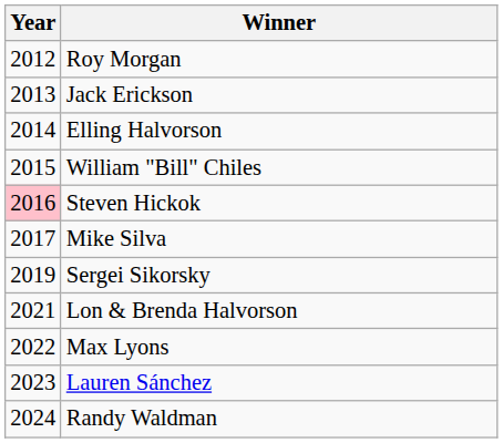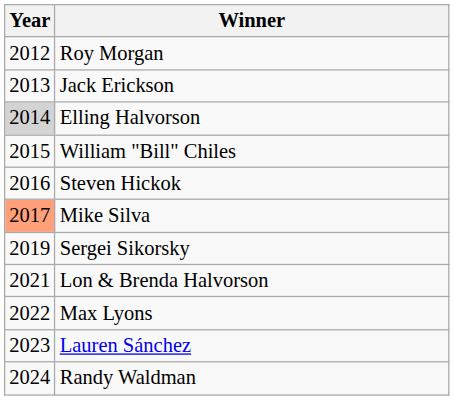Elling Halvorson | Year: no background -> lightgrey background
Steven Hickok | Year: pink background -> no background
Mike Silva | Year: no background -> lightsalmon background
